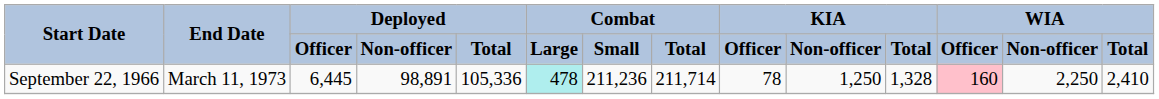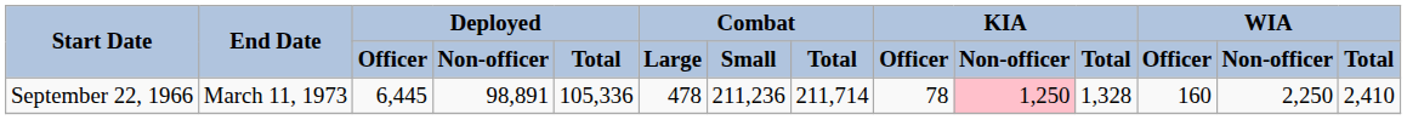September 22, 1966 | Combat / Large: paleturquoise background -> no background
September 22, 1966 | KIA / Non-officer: no background -> pink background
September 22, 1966 | WIA / Officer: pink background -> no background
